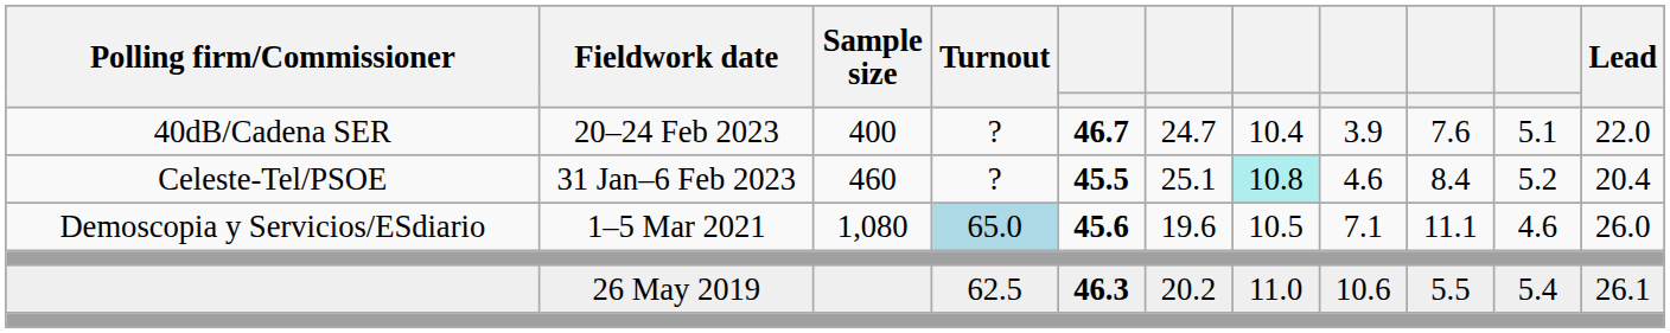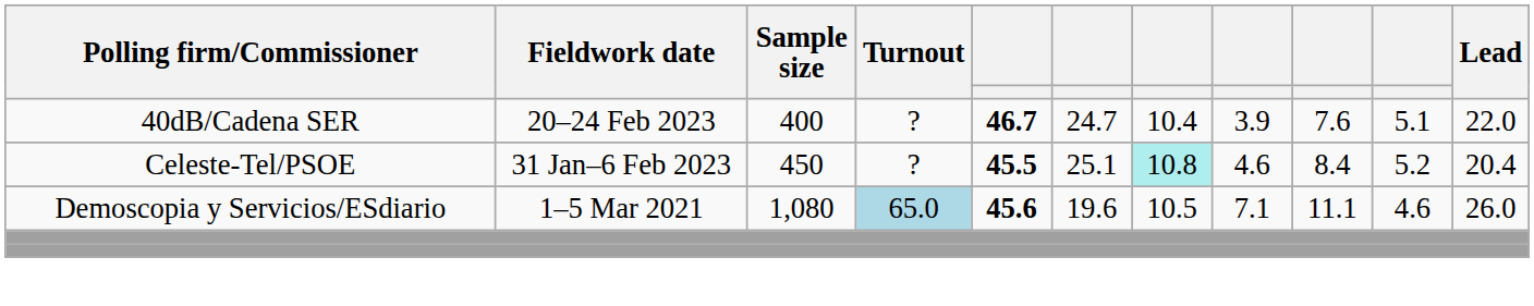31 Jan–6 Feb 2023 | Sample size: 460 -> 450
- row: 26 May 2019 | 62.5 | 46.3 | 20.2 | 11.0 | 10.6 | 5.5 | 5.4 | 26.1
